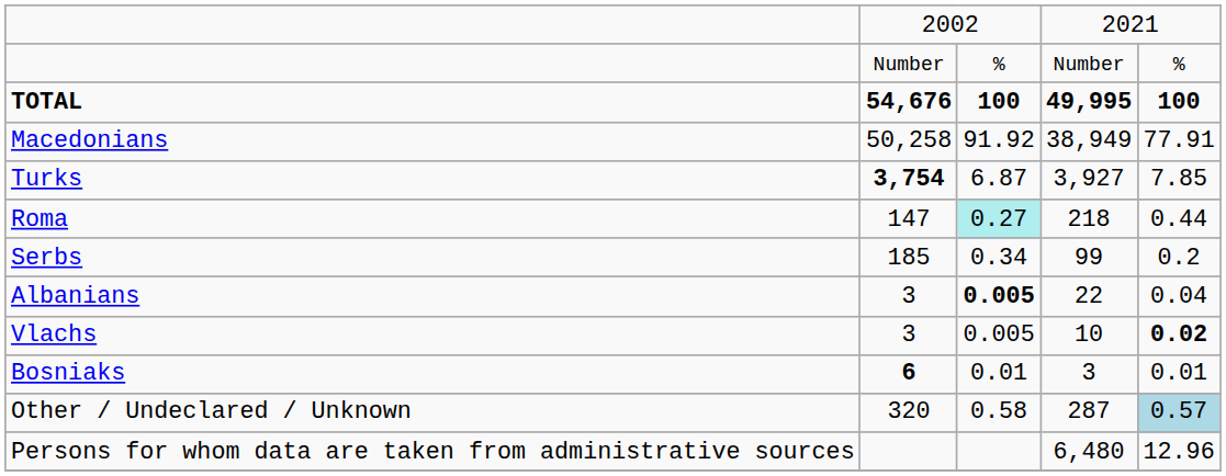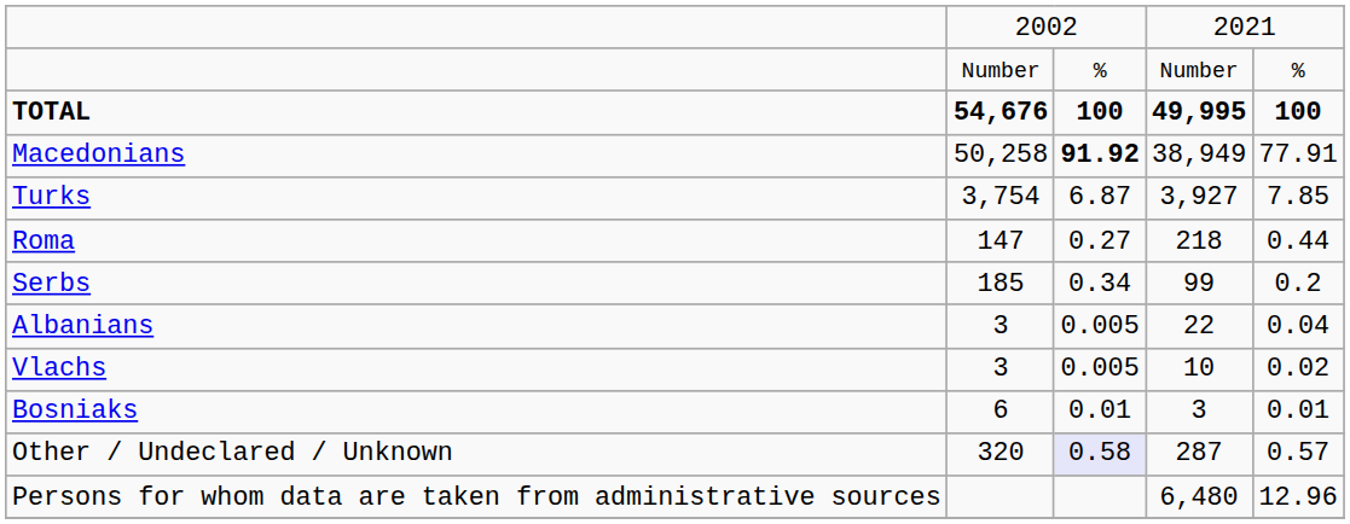Macedonians | column 3: normal -> bold
Turks | column 2: bold -> normal
Roma | column 3: paleturquoise background -> no background
Albanians | column 3: bold -> normal
Vlachs | column 5: bold -> normal
Bosniaks | column 2: bold -> normal
Other / Undeclared / Unknown | column 3: no background -> lavender background
Other / Undeclared / Unknown | column 5: lightblue background -> no background
